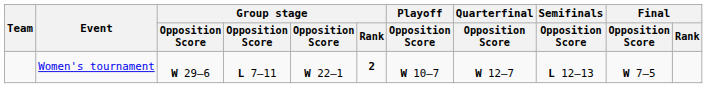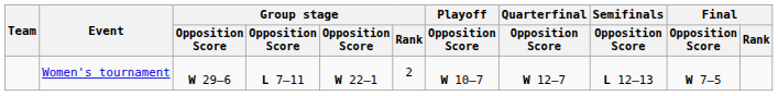Women's tournament | Group stage / Rank: bold -> normal
